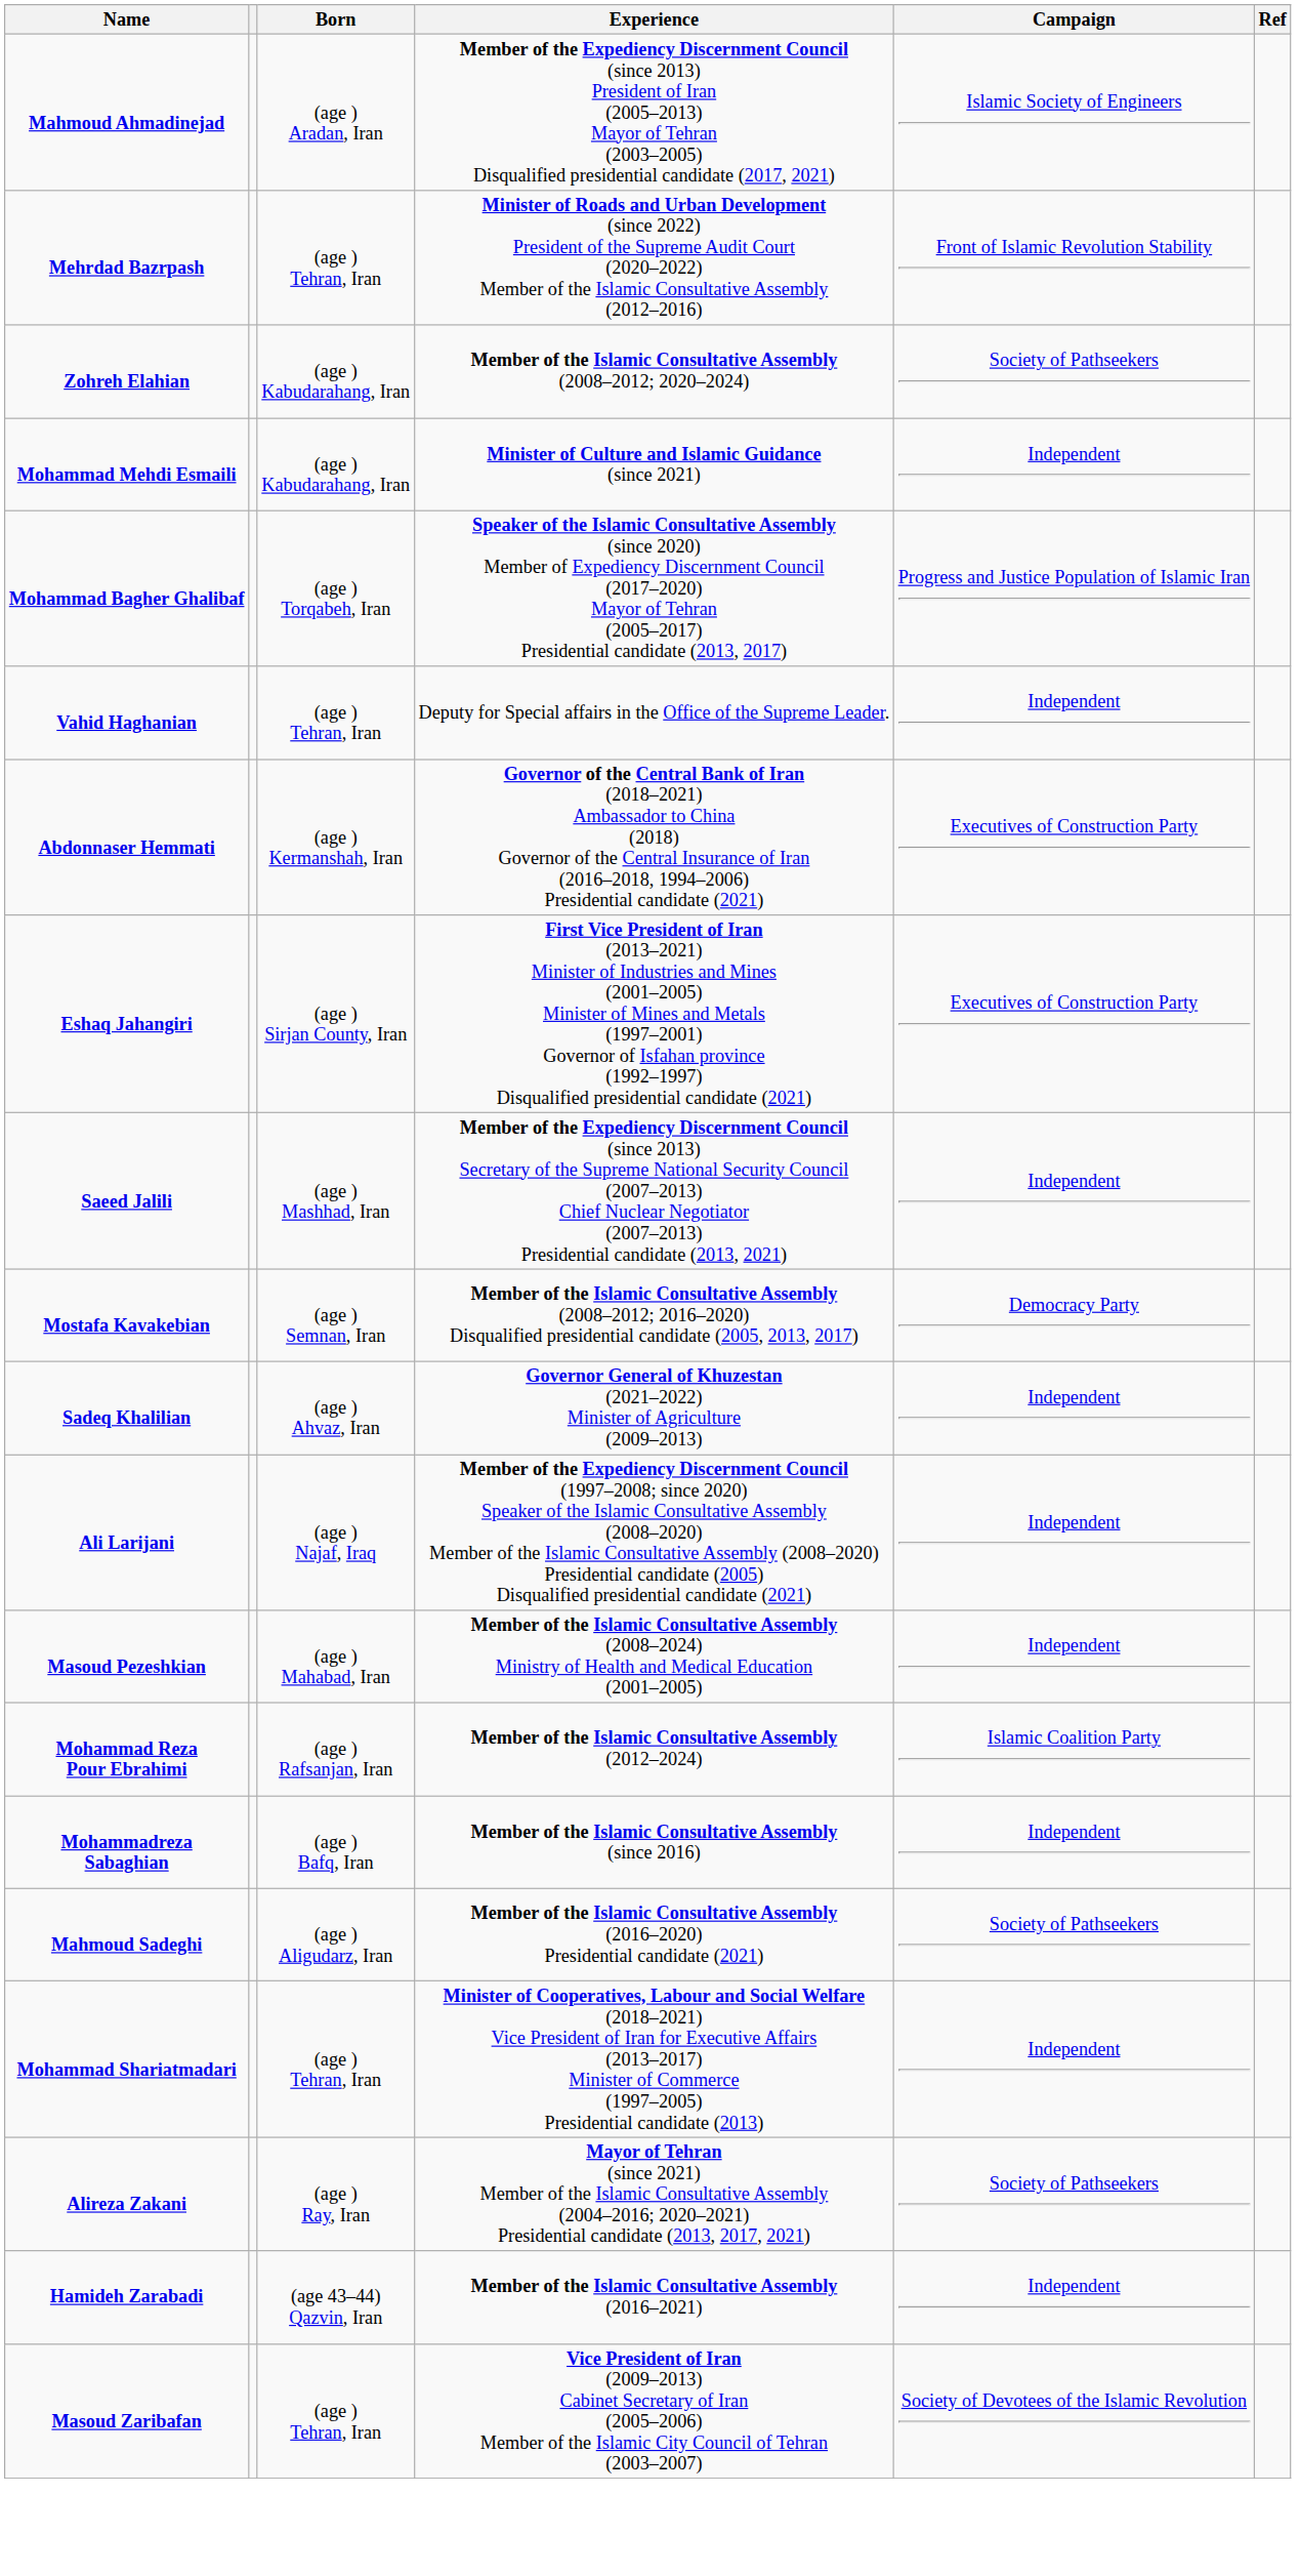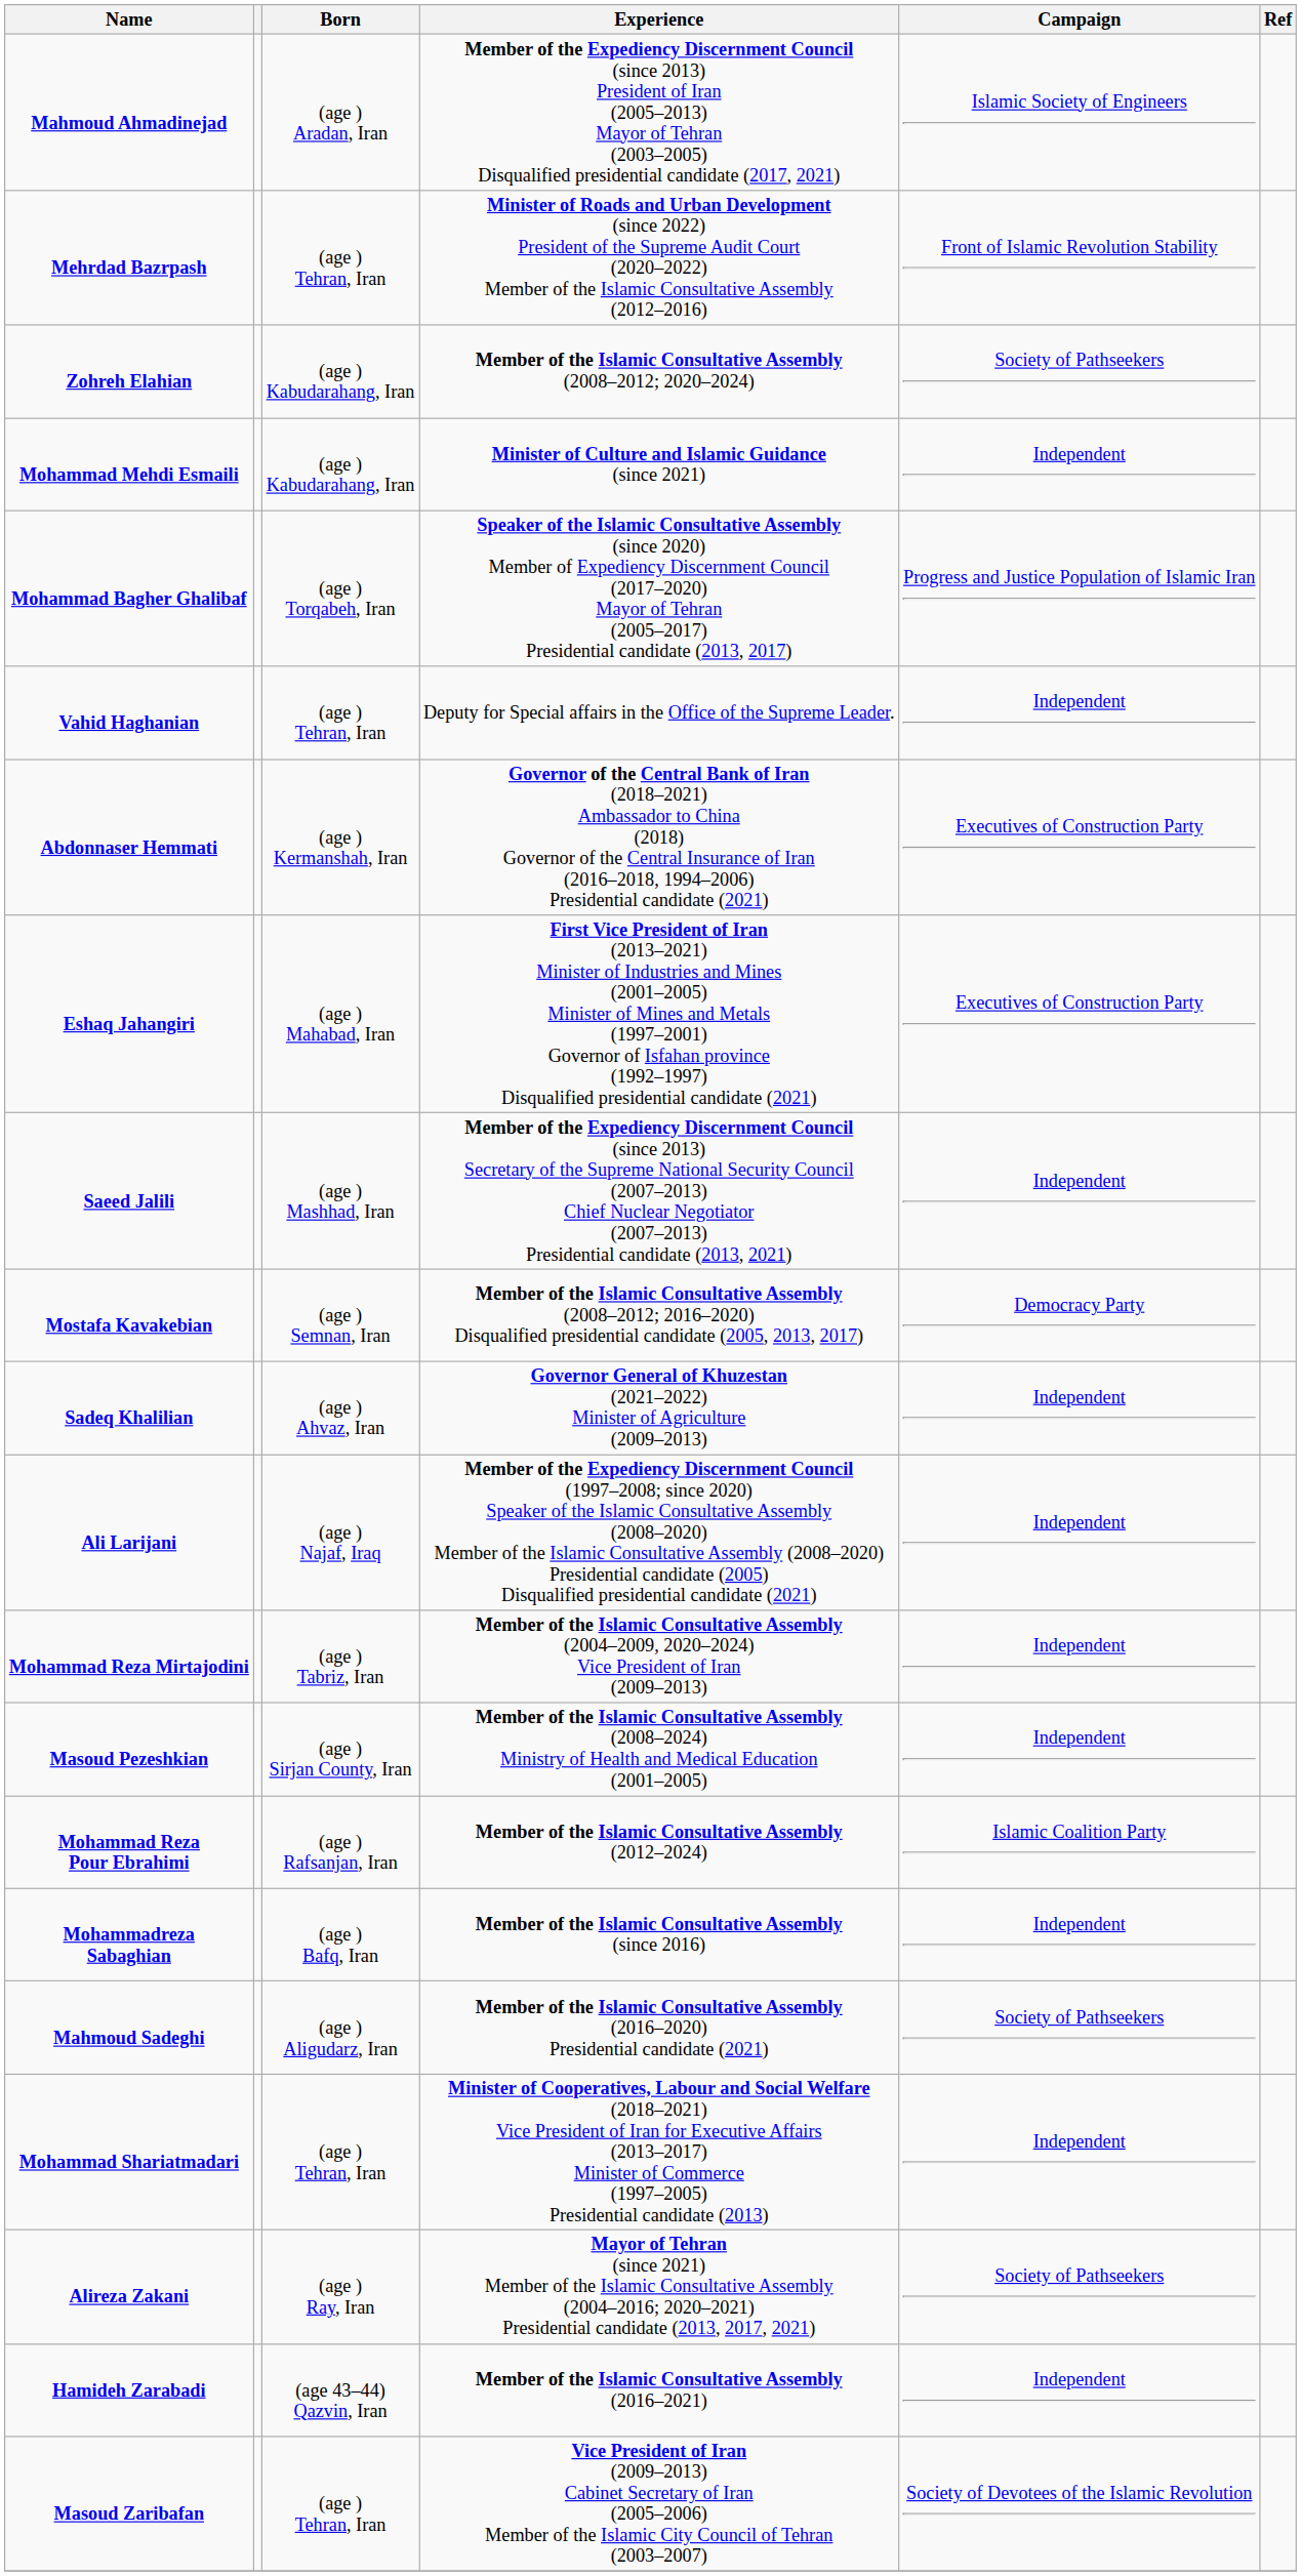Eshaq Jahangiri | Born: (age ) Sirjan County, Iran -> (age ) Mahabad, Iran
+ row: Mohammad Reza Mirtajodini | (age ) Tabriz, Iran | Member of the Islamic Consultative Assembly (2004–2009, 2020–2024) Vice President of Iran (2009–2013) | Independent
Masoud Pezeshkian | Born: (age ) Mahabad, Iran -> (age ) Sirjan County, Iran
